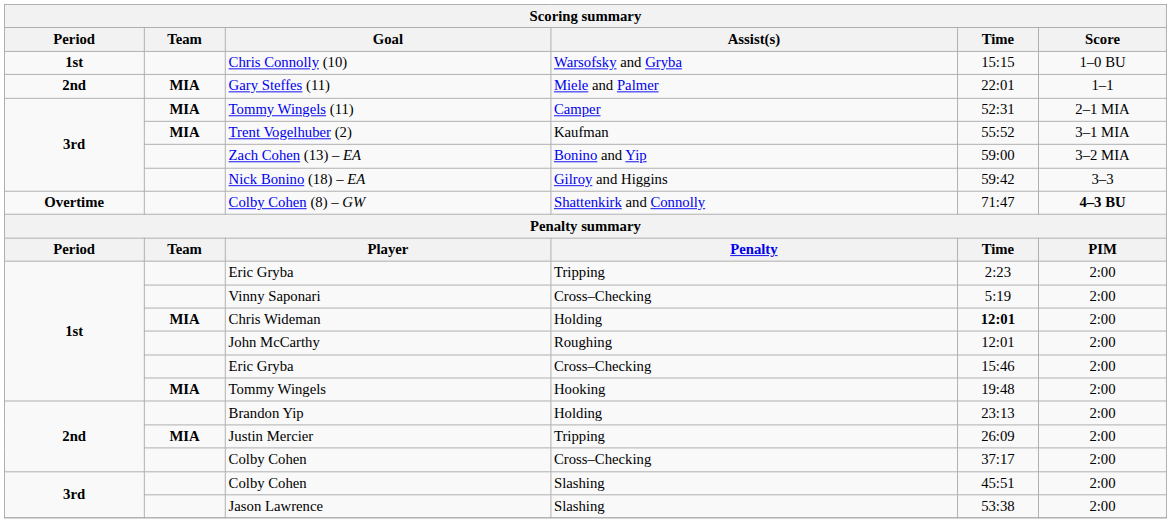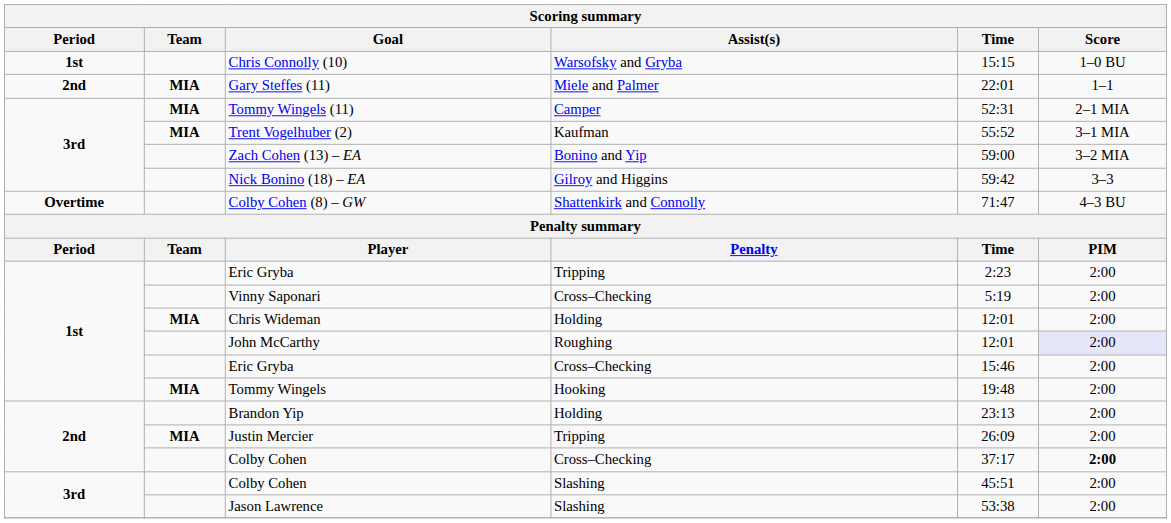Colby Cohen (8) – GW | Score: bold -> normal
Chris Wideman | Time: bold -> normal
John McCarthy | Score: no background -> lavender background
Colby Cohen / Cross–Checking | Score: normal -> bold
